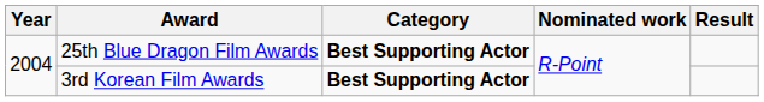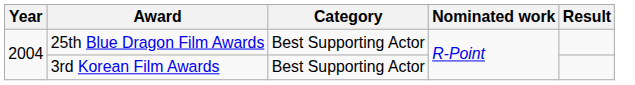25th Blue Dragon Film Awards | Category: bold -> normal
3rd Korean Film Awards | Category: bold -> normal
